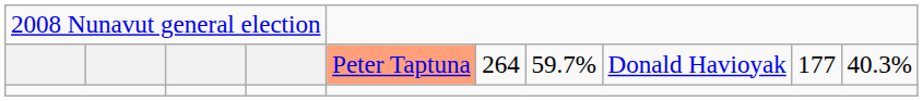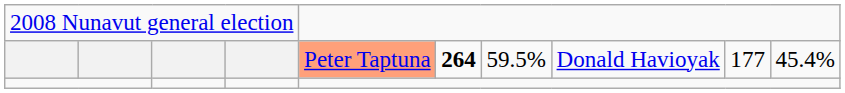row 2 | column 6: normal -> bold
row 2 | column 7: 59.7% -> 59.5%
row 2 | column 10: 40.3% -> 45.4%
